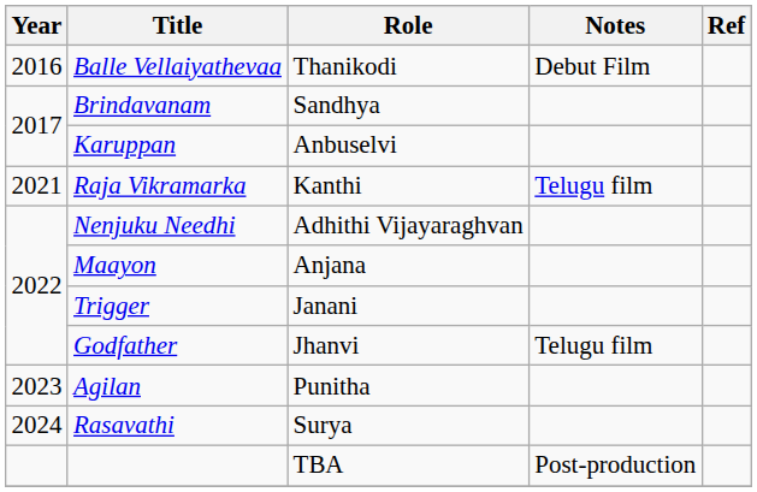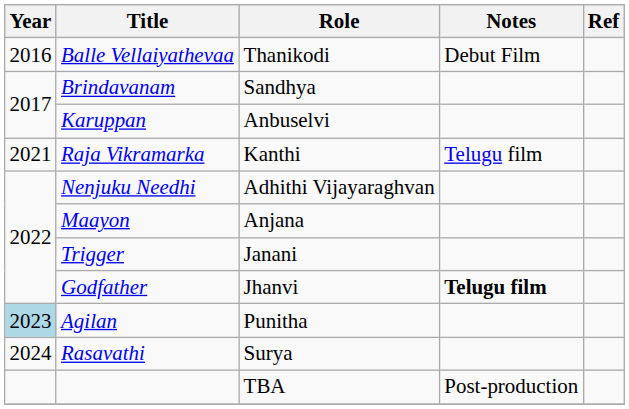Godfather | Notes: normal -> bold
Agilan | Year: no background -> lightblue background
